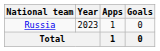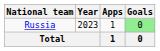Russia | Goals: no background -> lightgreen background
